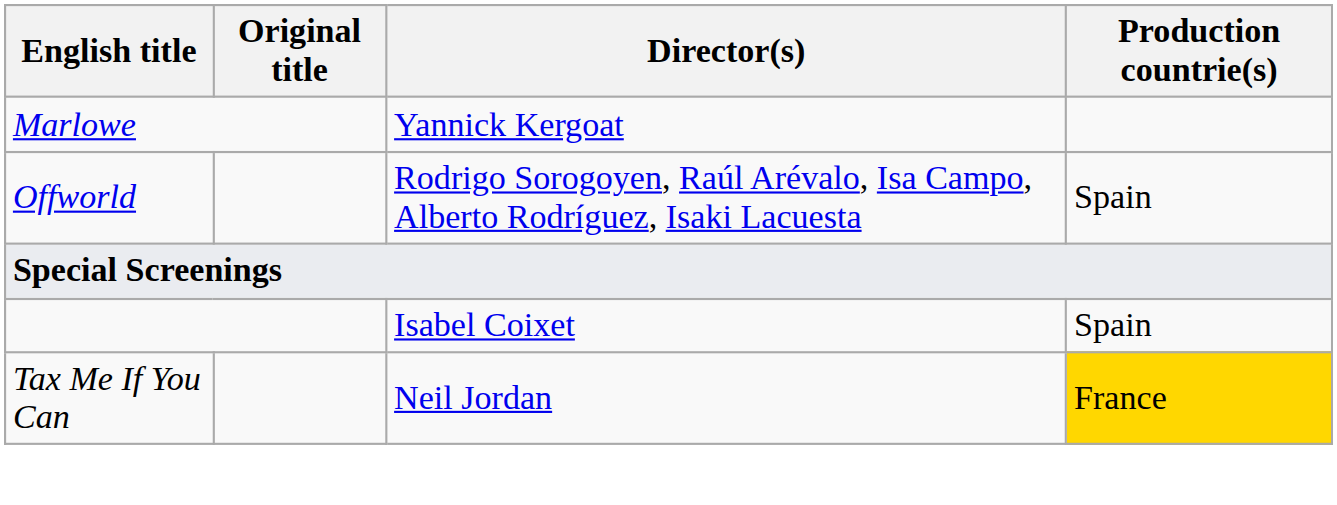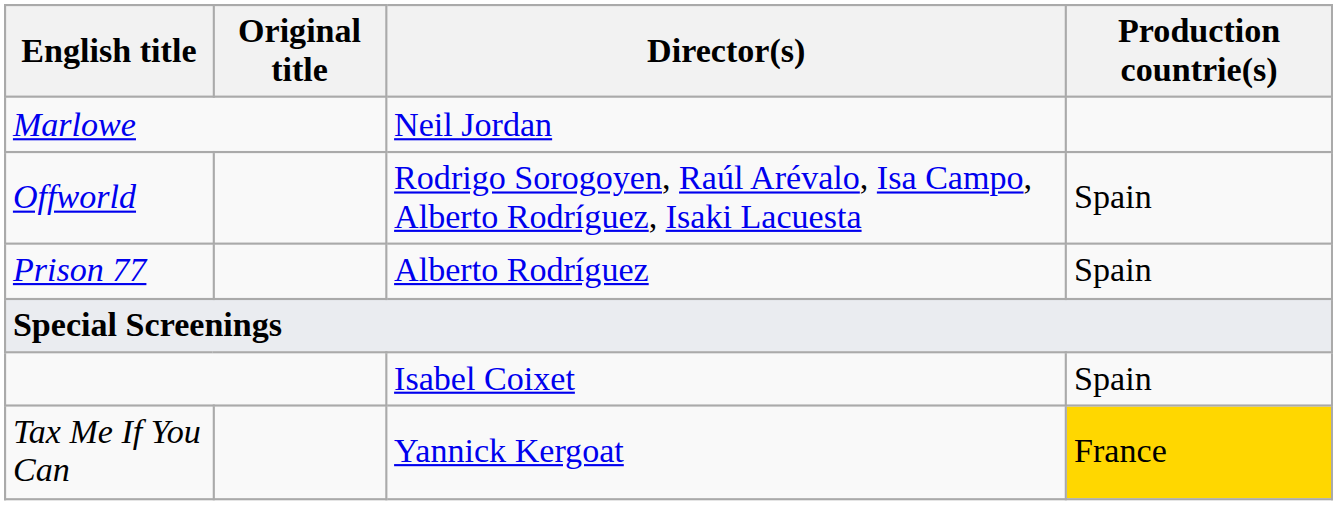Marlowe | Director(s): Yannick Kergoat -> Neil Jordan
+ row: Prison 77 | Alberto Rodríguez | Spain
Tax Me If You Can | Director(s): Neil Jordan -> Yannick Kergoat
